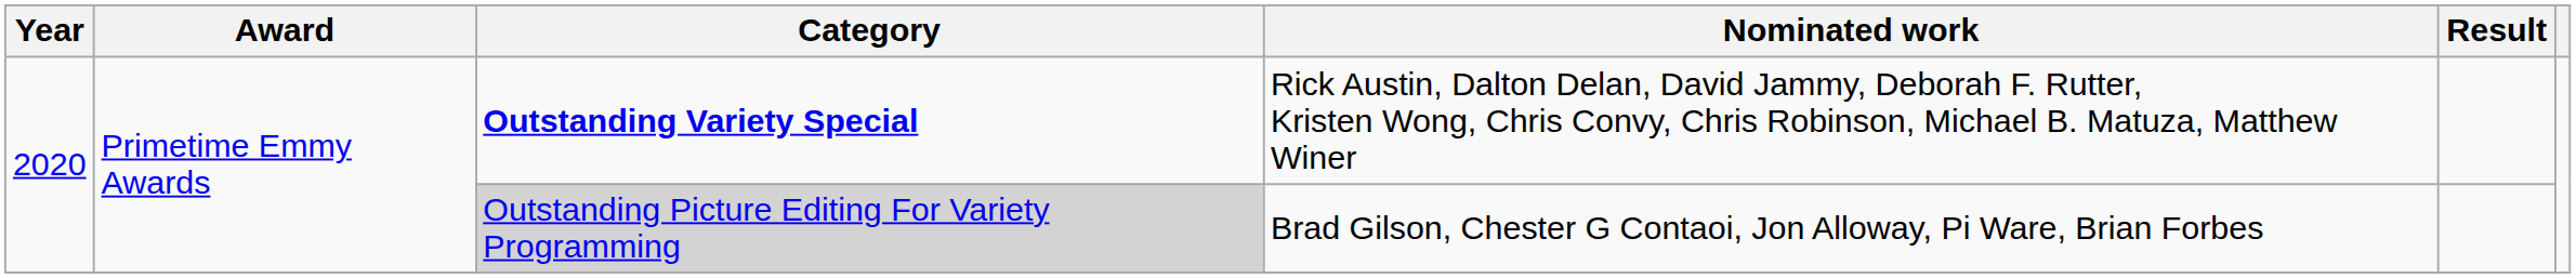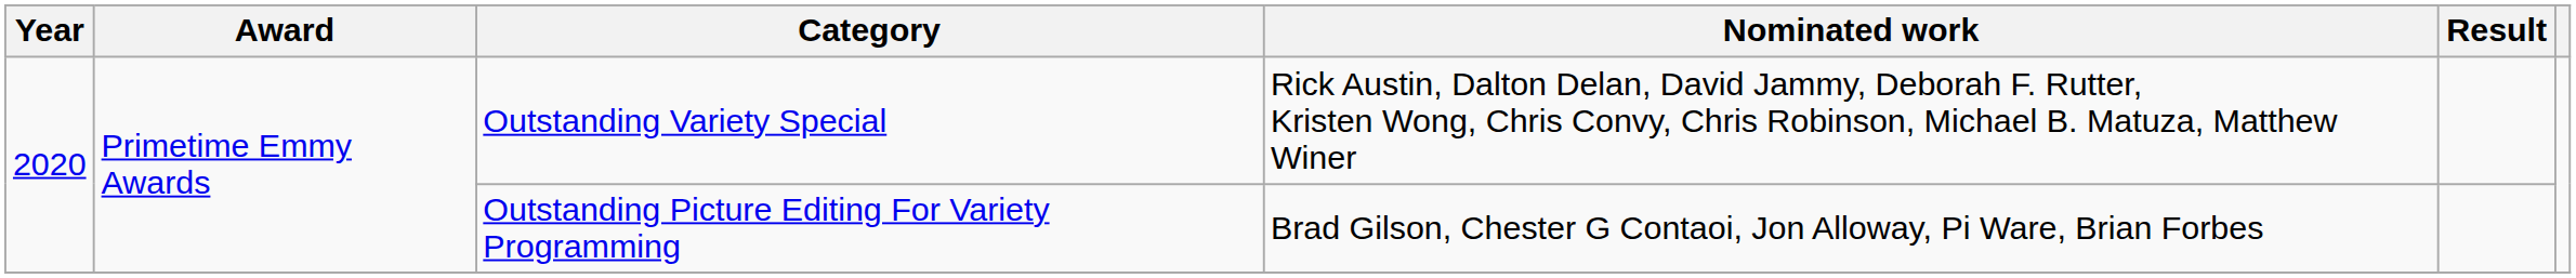Outstanding Variety Special | Category: bold -> normal
Outstanding Picture Editing For Variety Programming | Category: lightgrey background -> no background
